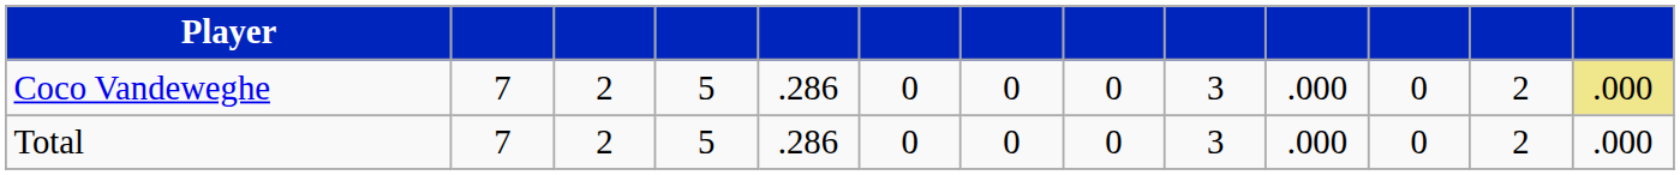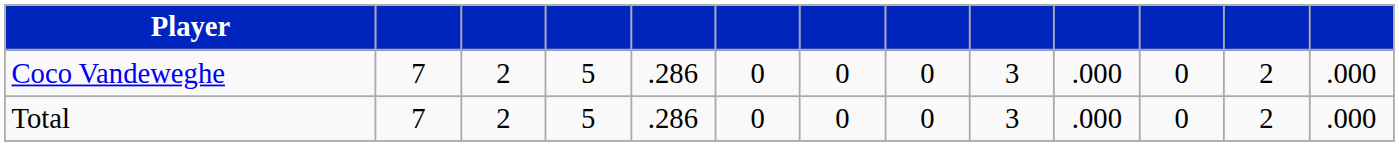Coco Vandeweghe | column 13: khaki background -> no background
